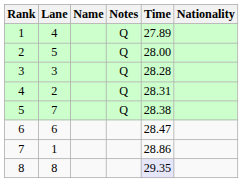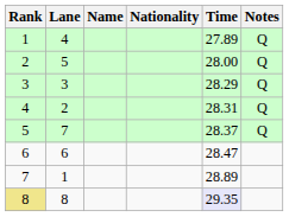columns swapped: Nationality <-> Notes
row 4 | Time: 28.28 -> 28.29
row 6 | Time: 28.38 -> 28.37
row 8 | Time: 28.86 -> 28.89
row 9 | Rank: no background -> khaki background
